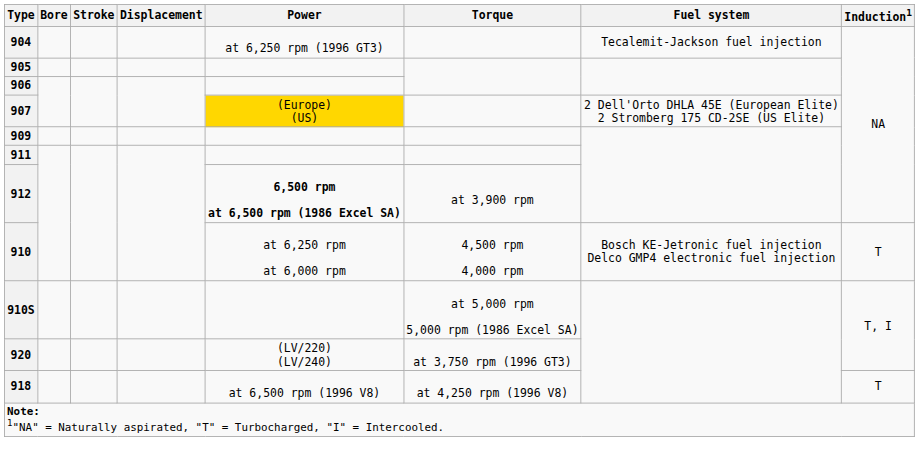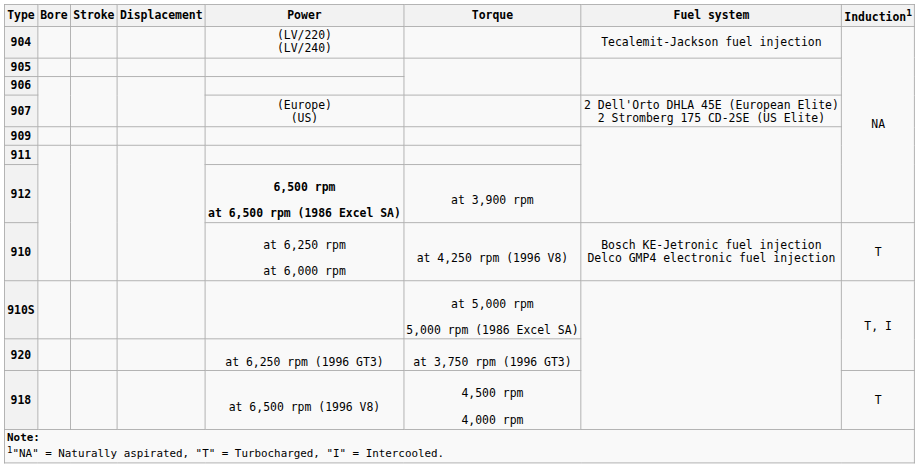904 | Power: at 6,250 rpm (1996 GT3) -> (LV/220) (LV/240)
907 | Power: gold background -> no background
910 | Torque: 4,500 rpm 4,000 rpm -> at 4,250 rpm (1996 V8)
920 | Power: (LV/220) (LV/240) -> at 6,250 rpm (1996 GT3)
918 | Torque: at 4,250 rpm (1996 V8) -> 4,500 rpm 4,000 rpm
